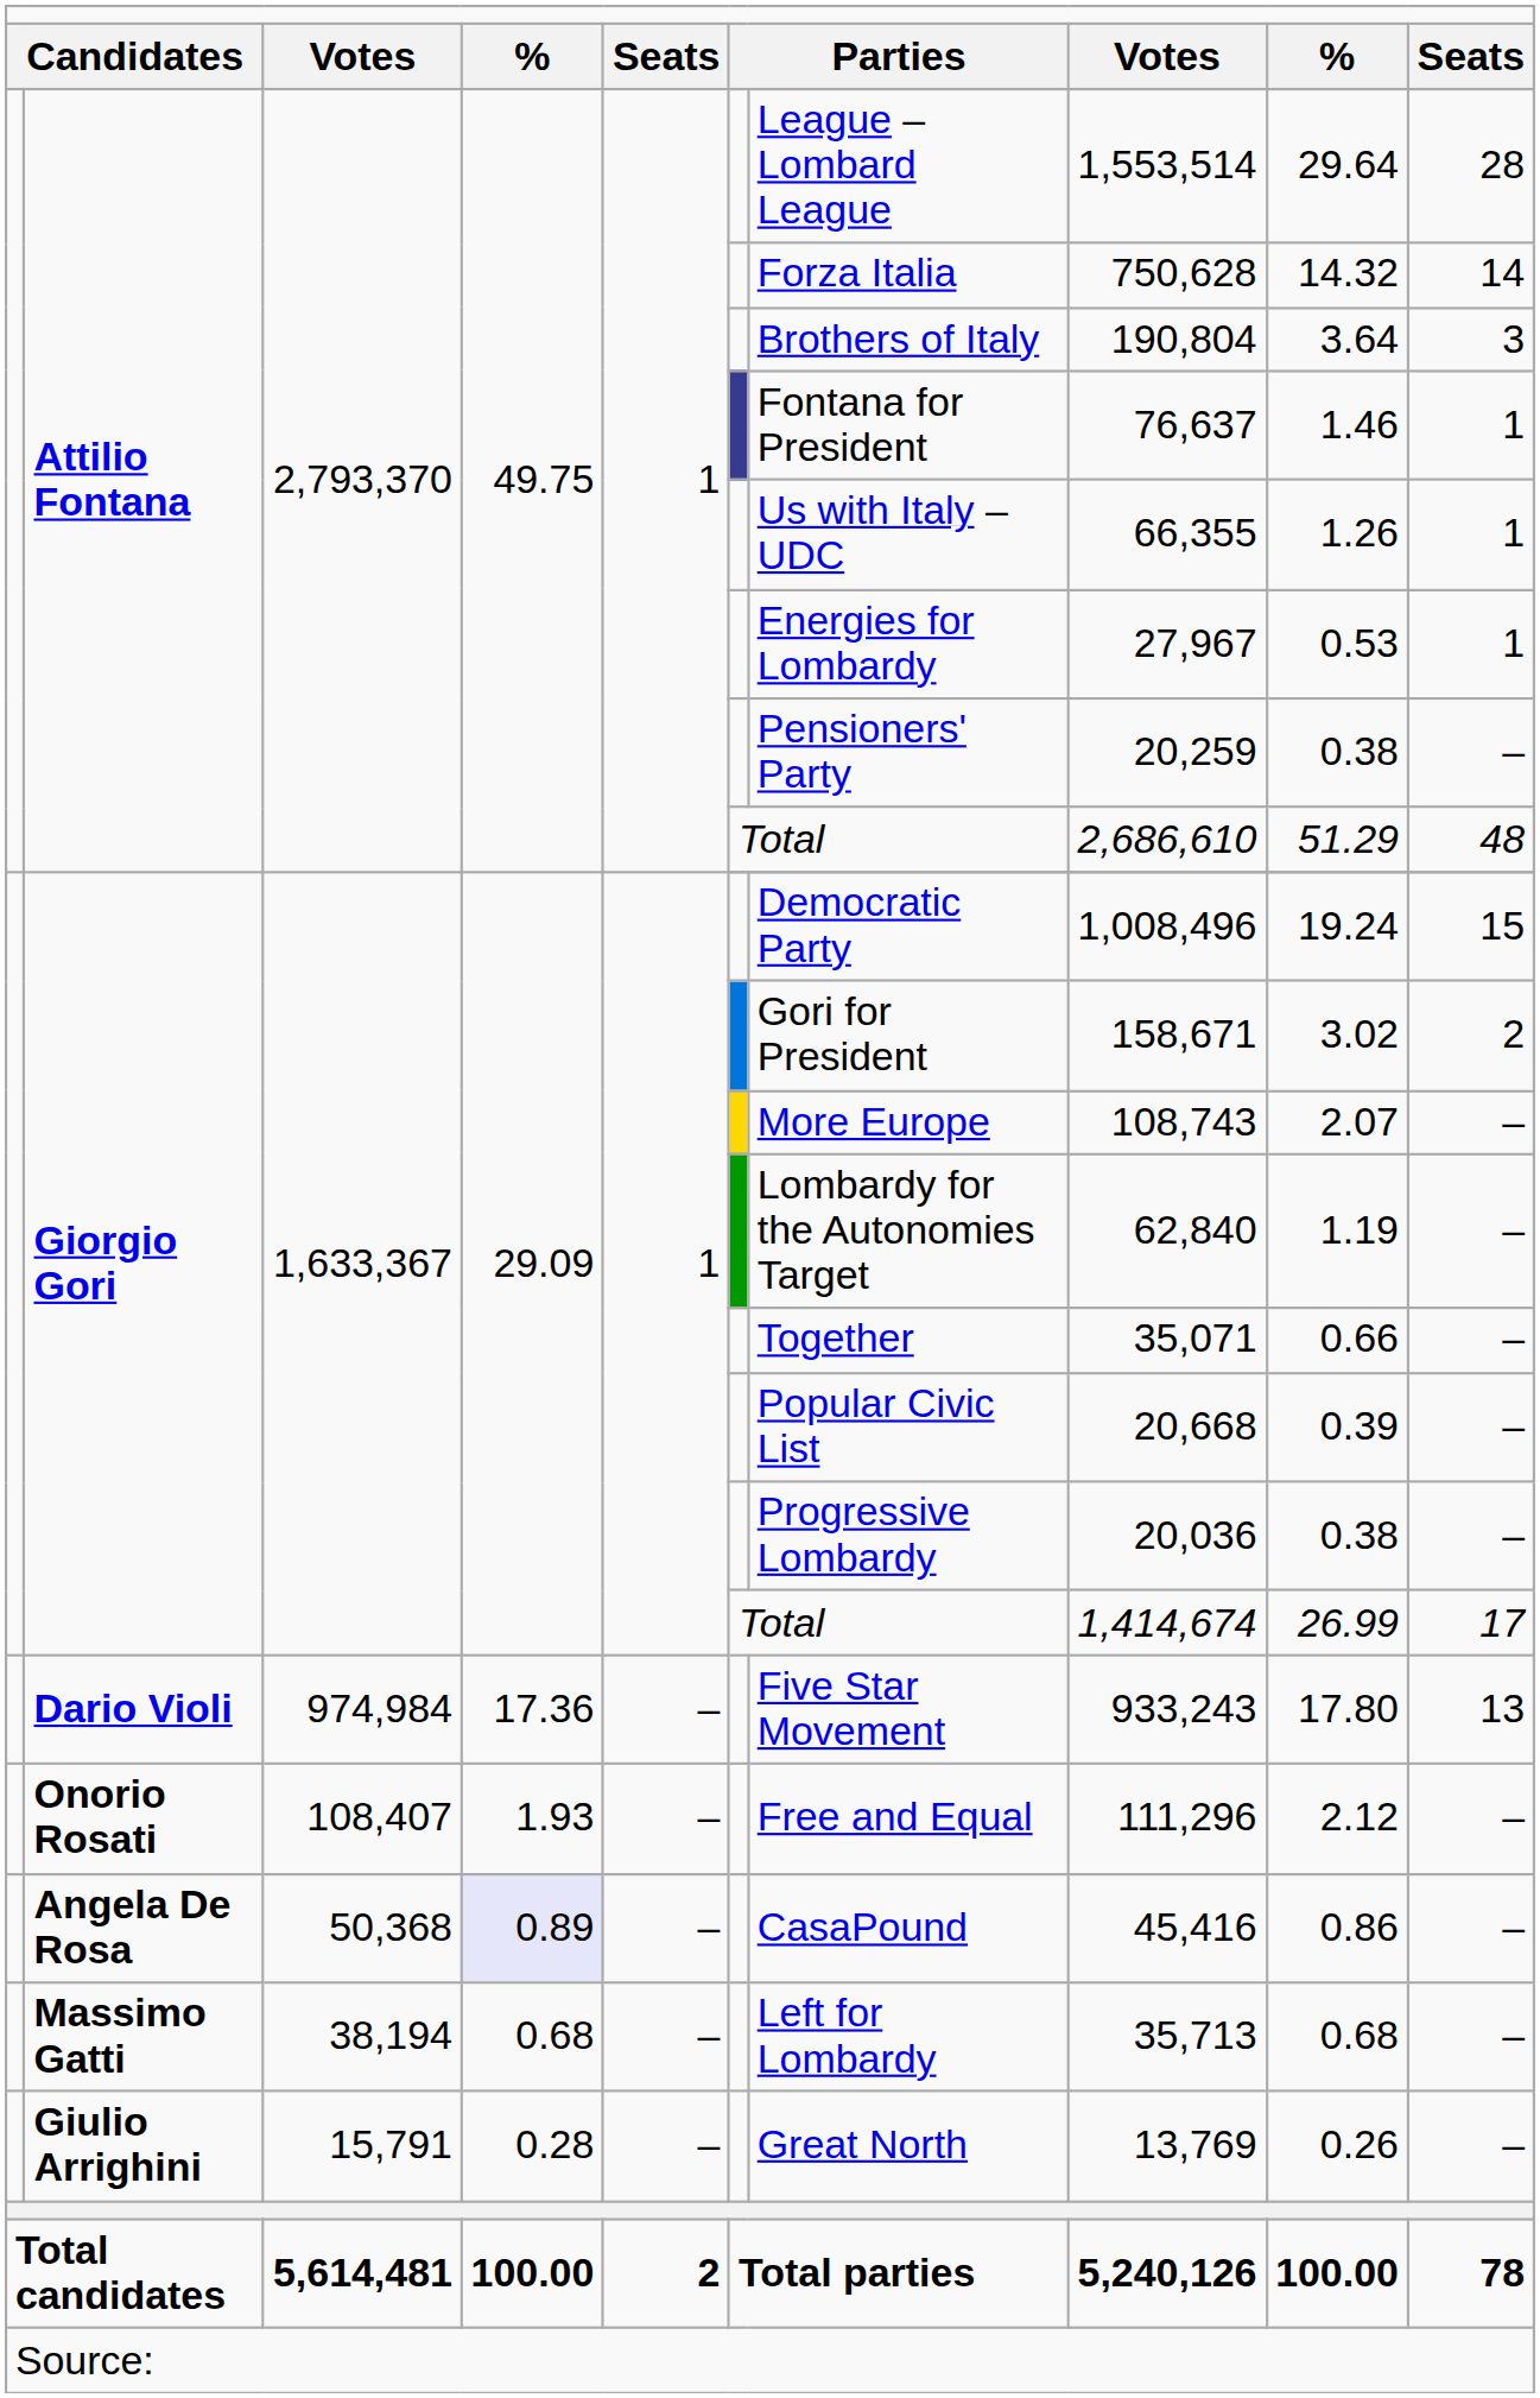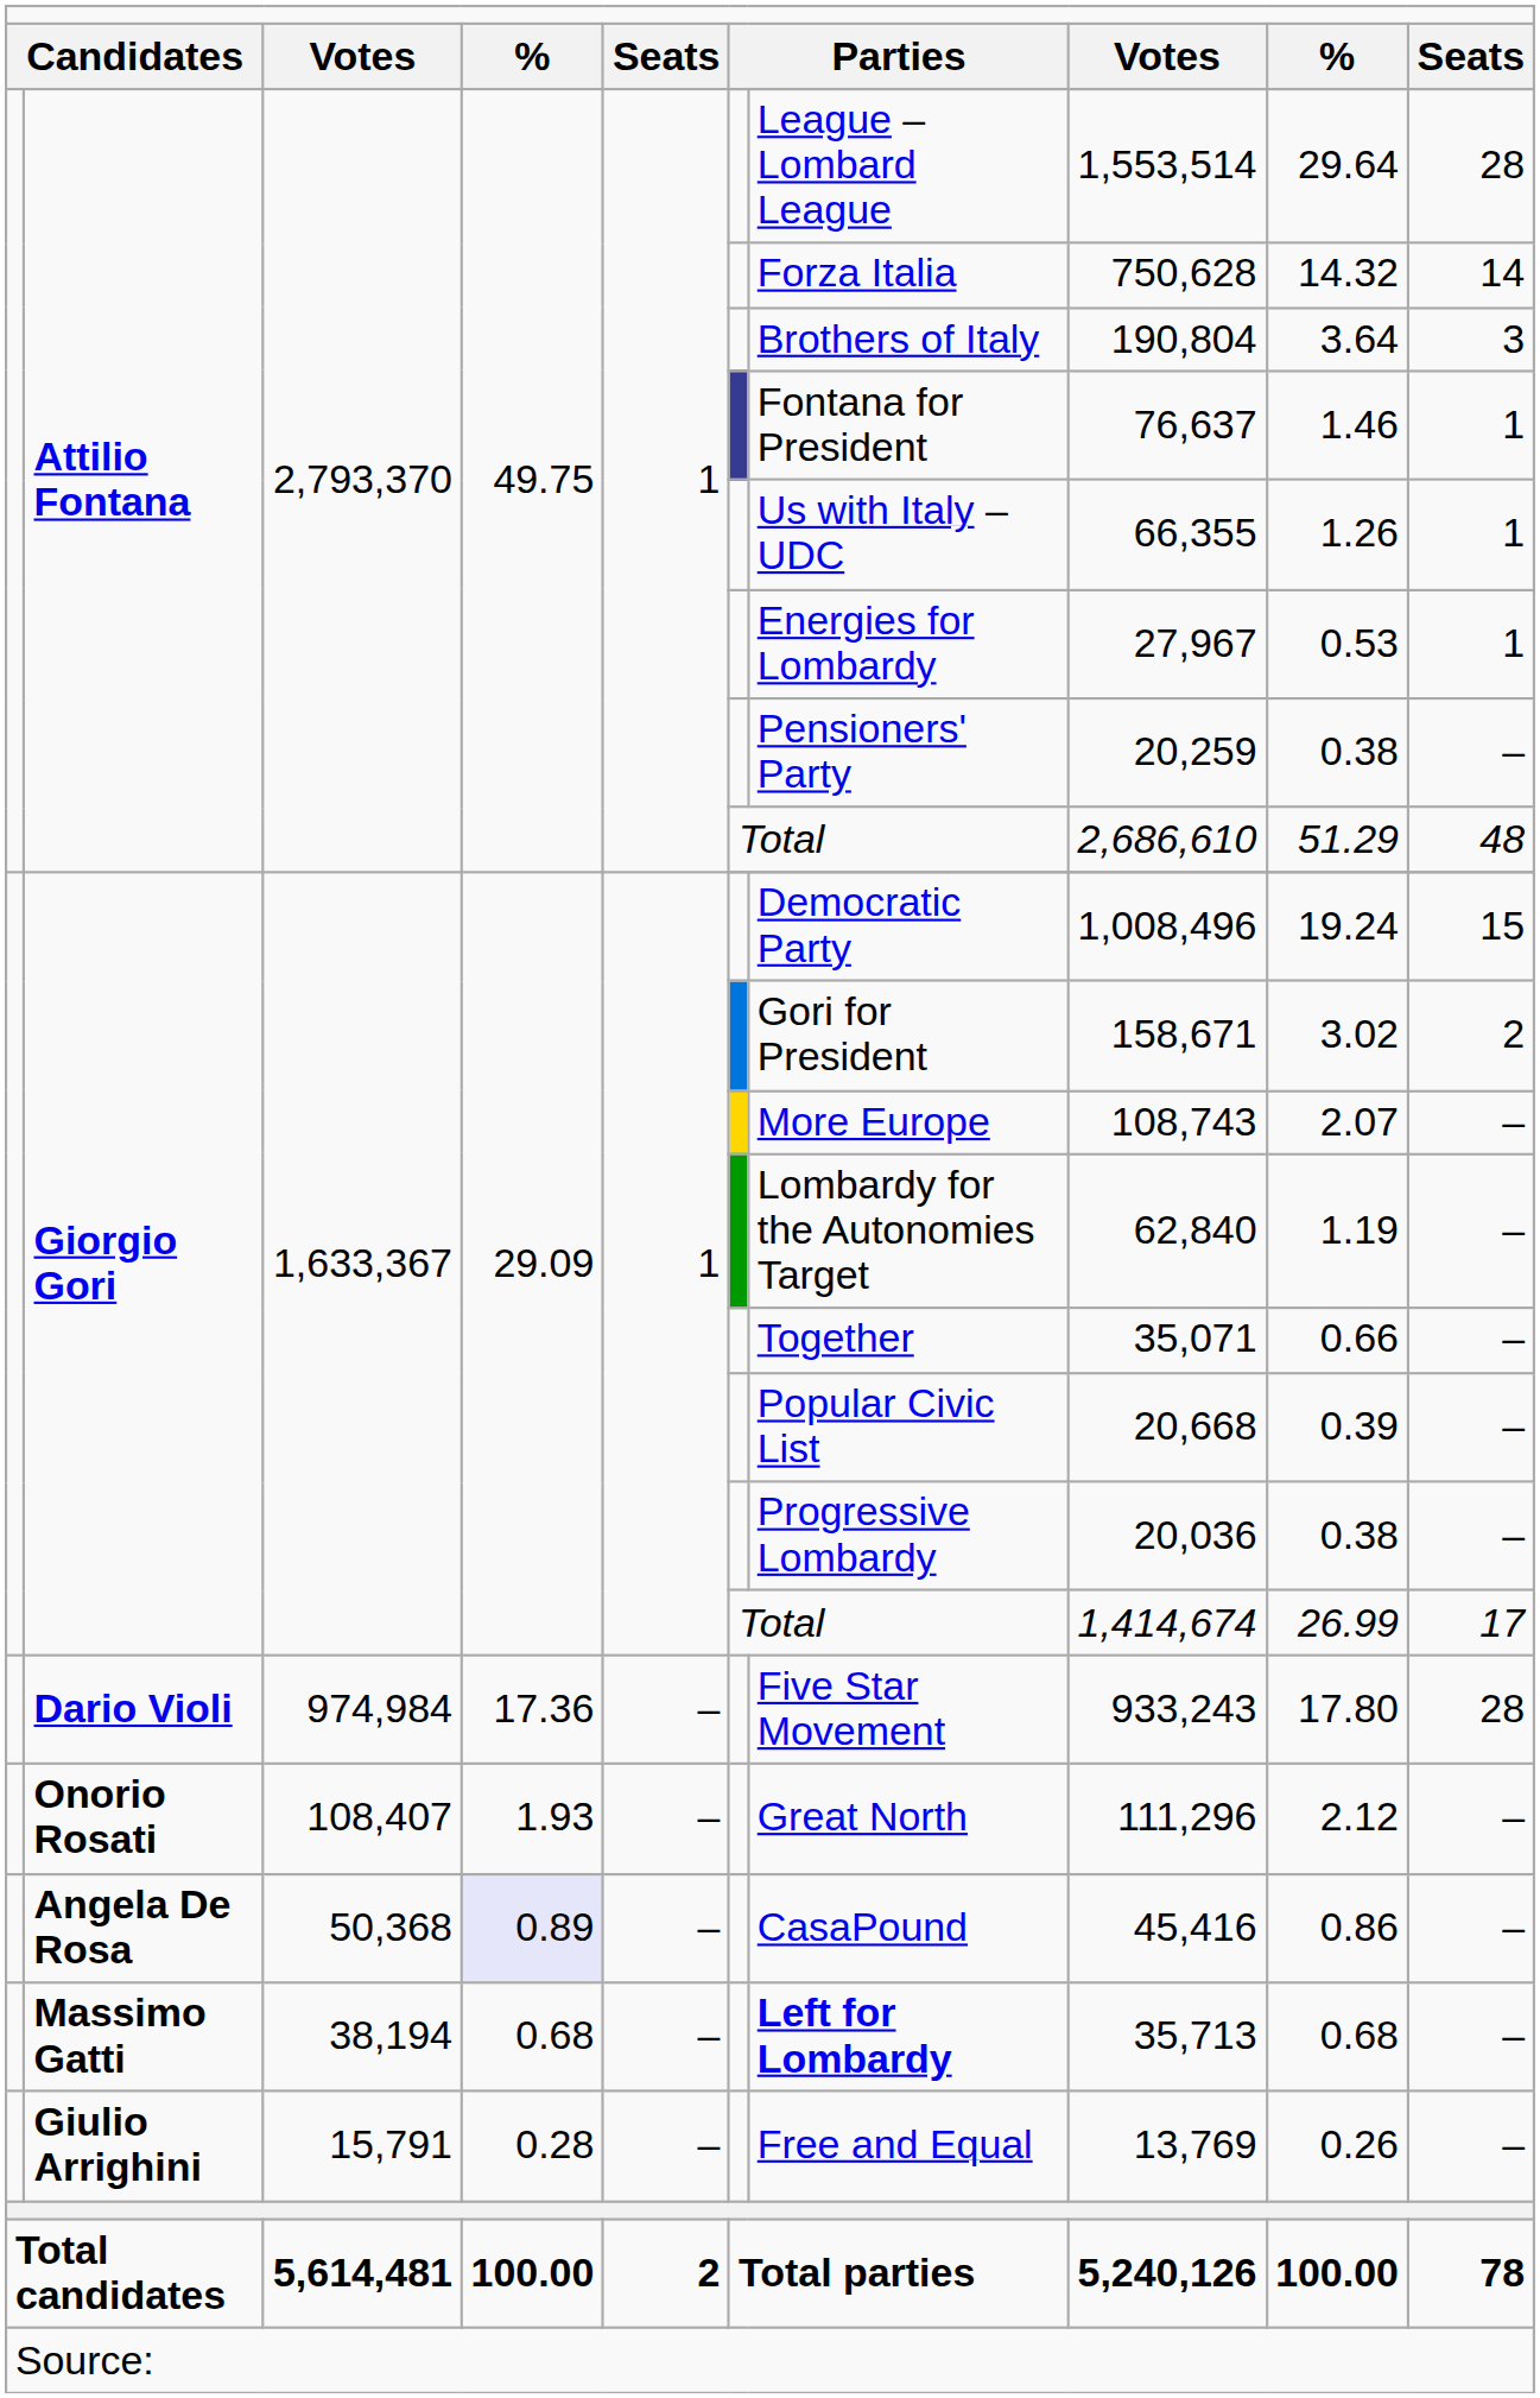Dario Violi | column 10: 13 -> 28
Onorio Rosati | column 7: Free and Equal -> Great North
Massimo Gatti | column 7: normal -> bold
Giulio Arrighini | column 7: Great North -> Free and Equal
